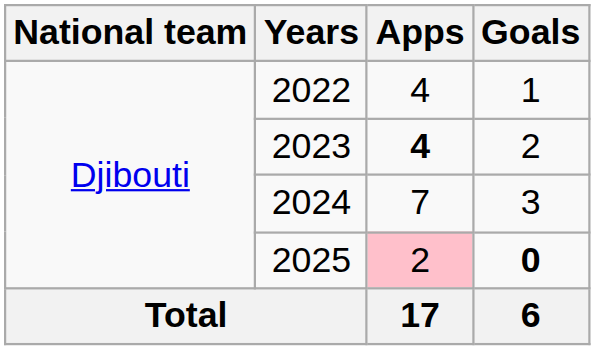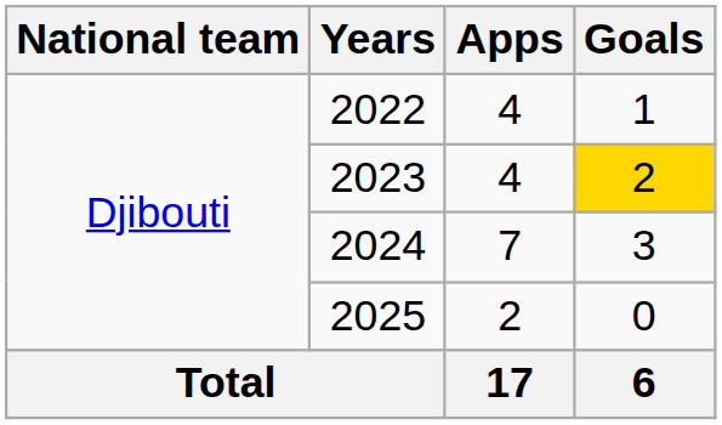2023 | Apps: bold -> normal
2023 | Goals: no background -> gold background
2025 | Apps: pink background -> no background
2025 | Goals: bold -> normal
